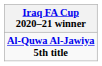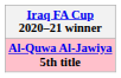row 2 | column 1: no background -> pink background
